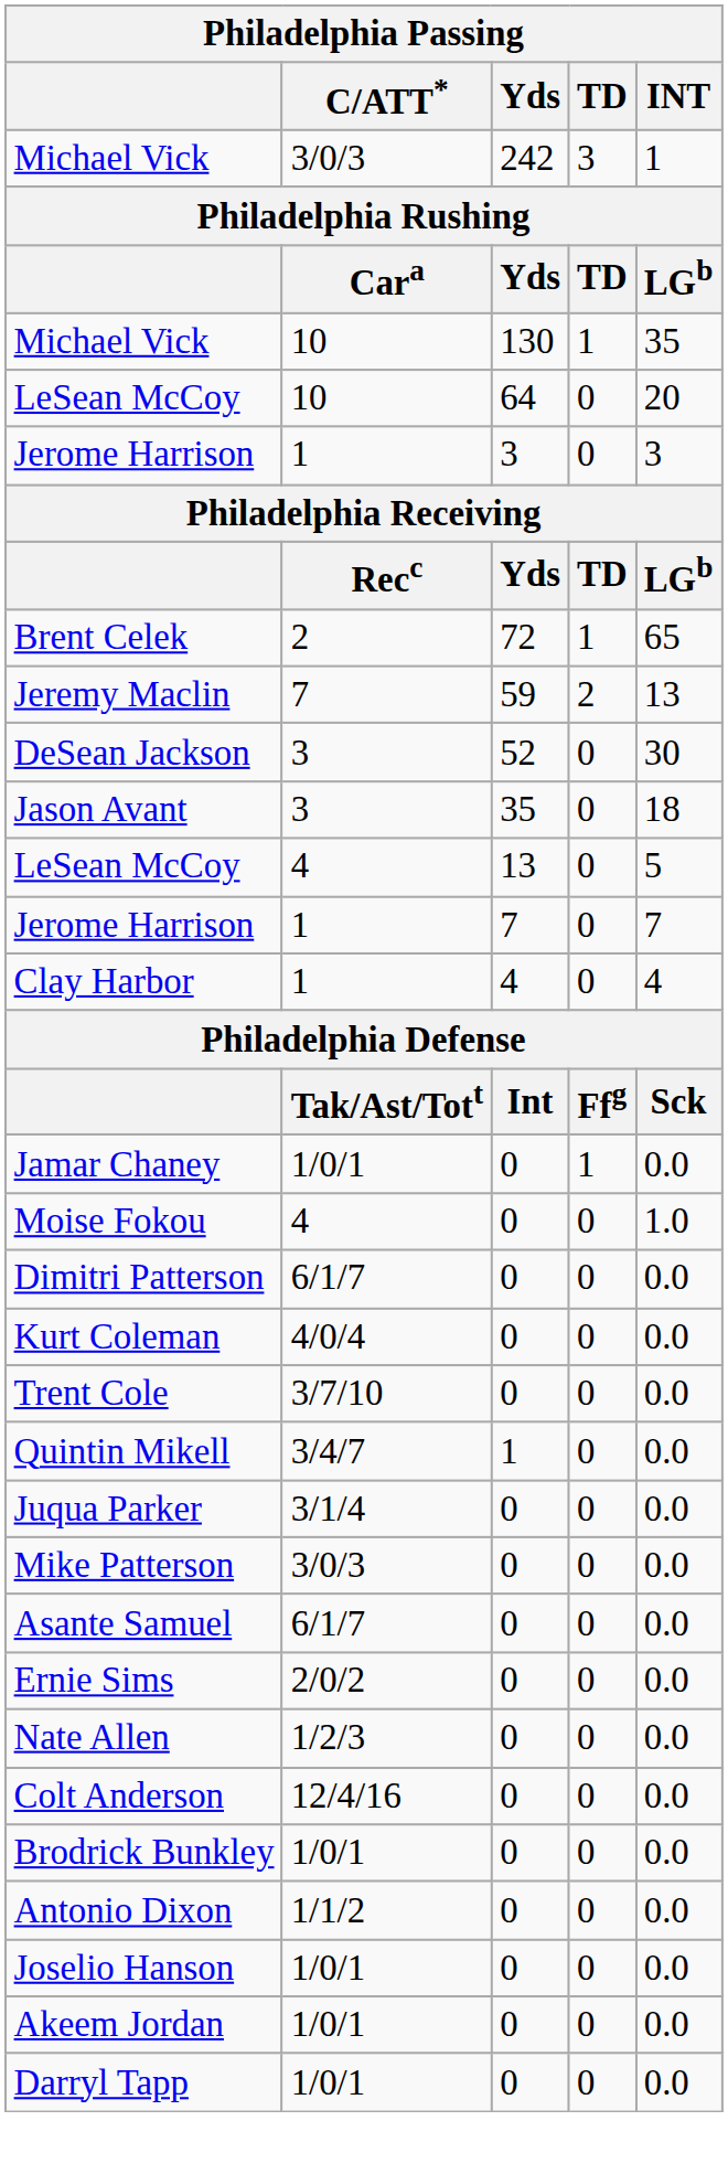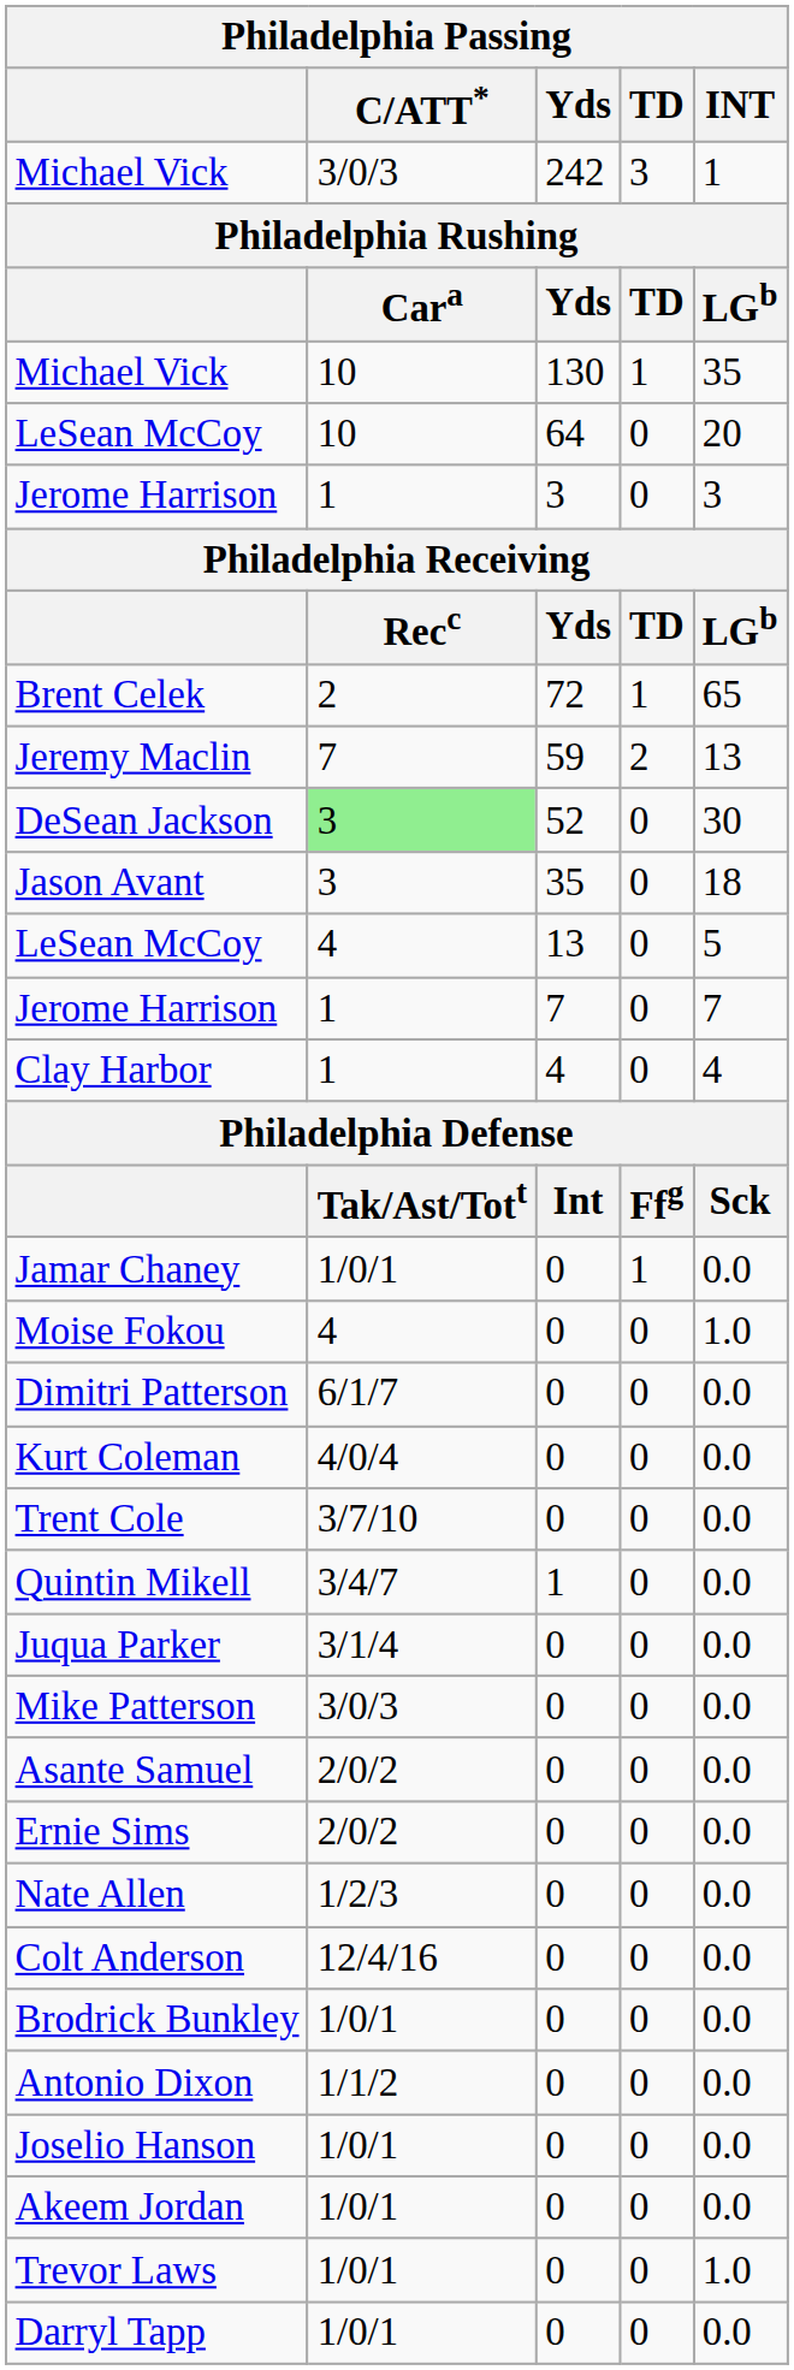DeSean Jackson | C/ATT*: no background -> lightgreen background
Asante Samuel | C/ATT*: 6/1/7 -> 2/0/2
+ row: Trevor Laws | 1/0/1 | 0 | 0 | 1.0
